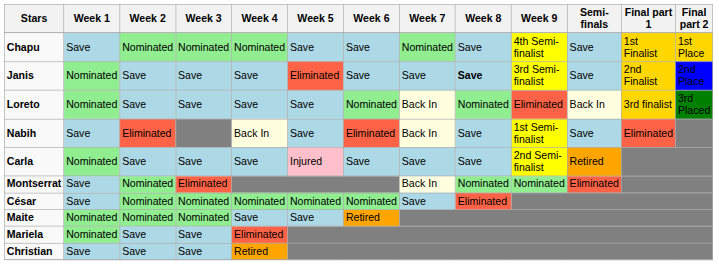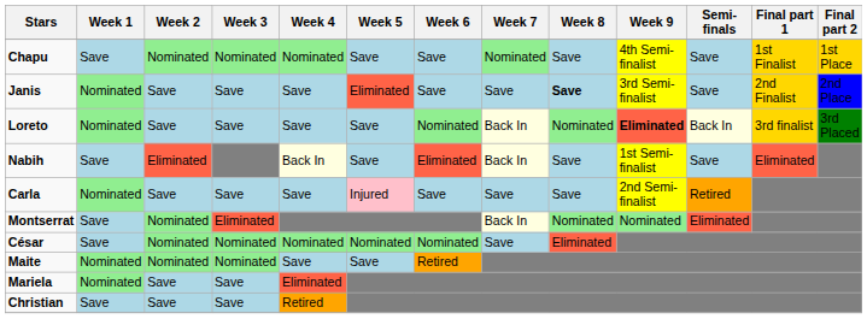Loreto | Week 9: normal -> bold
